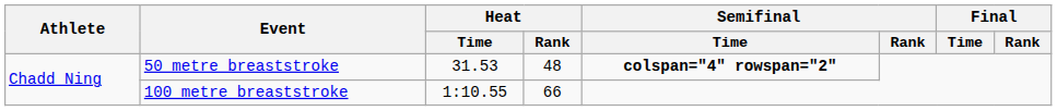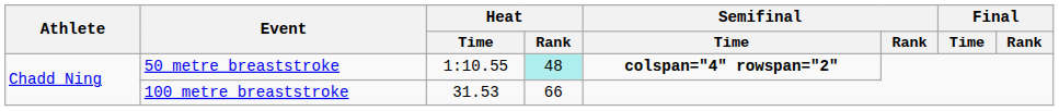50 metre breaststroke | Heat / Time: 31.53 -> 1:10.55
50 metre breaststroke | Heat / Rank: no background -> paleturquoise background
100 metre breaststroke | Heat / Time: 1:10.55 -> 31.53
